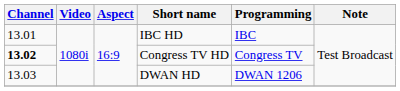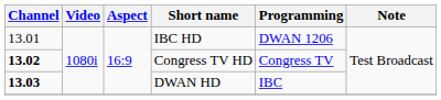IBC HD | Programming: IBC -> DWAN 1206
DWAN HD | Channel: normal -> bold
DWAN HD | Programming: DWAN 1206 -> IBC
